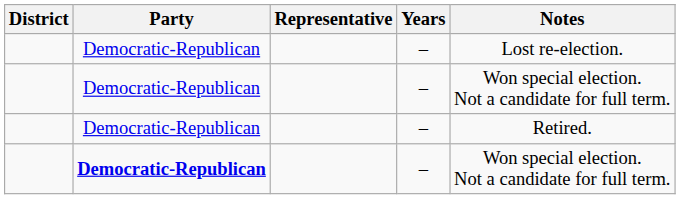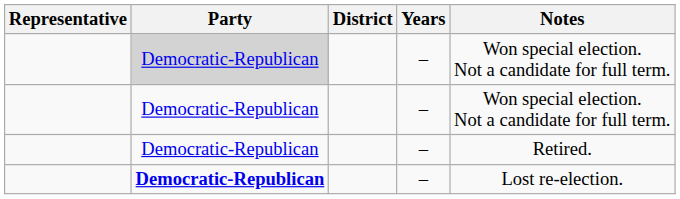columns swapped: Representative <-> District
row 2 | Party: no background -> lightgrey background
row 2 | Notes: Lost re-election. -> Won special election. Not a candidate for full term.
row 5 | Notes: Won special election. Not a candidate for full term. -> Lost re-election.
